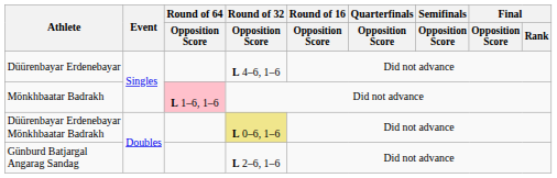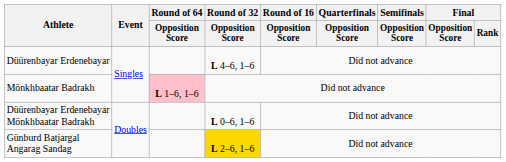Düürenbayar Erdenebayar Mönkhbaatar Badrakh | Round of 32 / Opposition Score: khaki background -> no background
Günburd Batjargal Angarag Sandag | Round of 32 / Opposition Score: no background -> gold background
